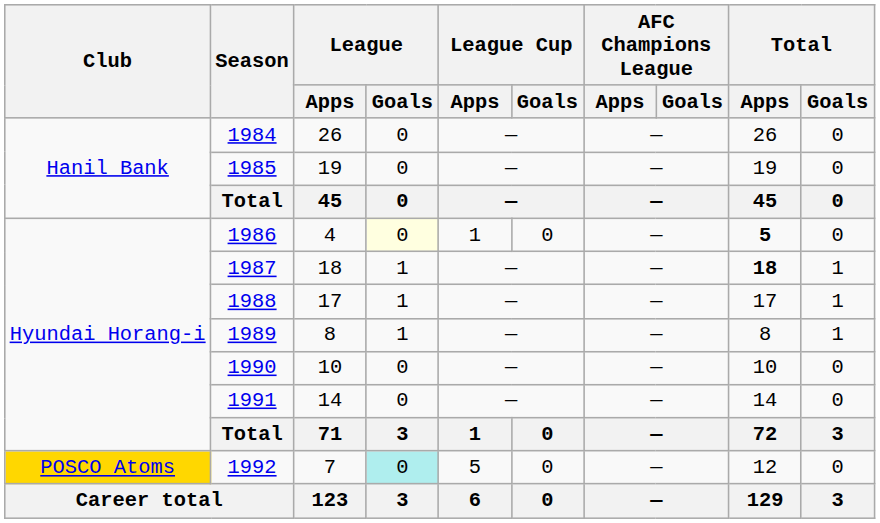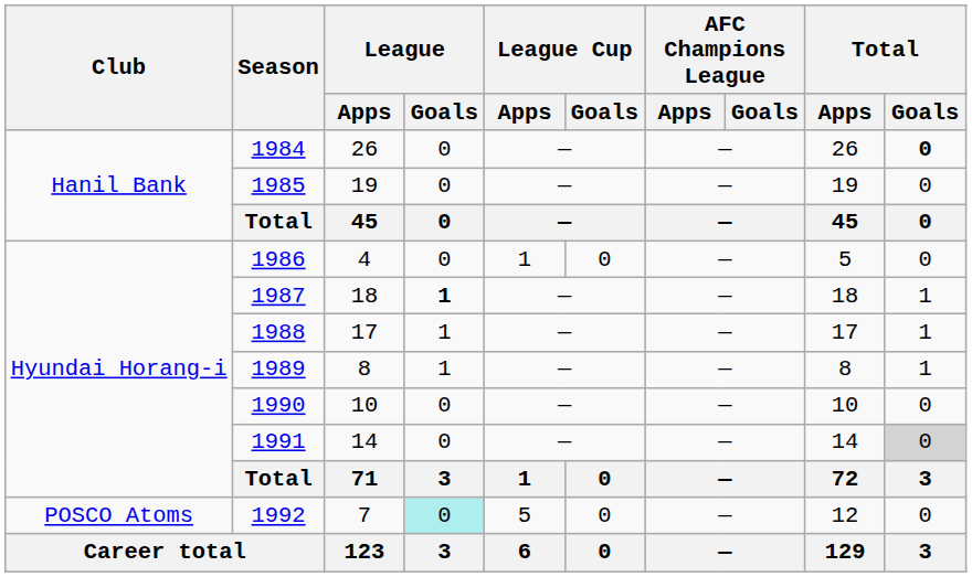1984 | Total / Goals: normal -> bold
1986 | League / Goals: lightyellow background -> no background
1986 | Total / Apps: bold -> normal
1987 | League / Goals: normal -> bold
1987 | Total / Apps: bold -> normal
1991 | Total / Goals: no background -> lightgrey background
1992 | Club: gold background -> no background
